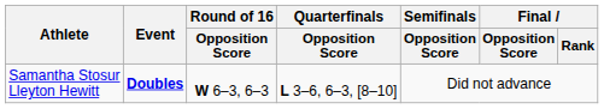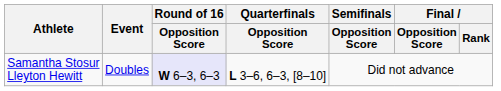Samantha Stosur Lleyton Hewitt | Event: bold -> normal
Samantha Stosur Lleyton Hewitt | Round of 16 / Opposition Score: no background -> lavender background
